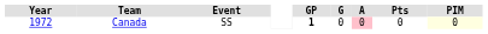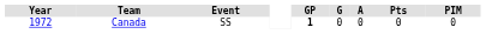Canada | A: pink background -> no background
Canada | PIM: lightyellow background -> no background
